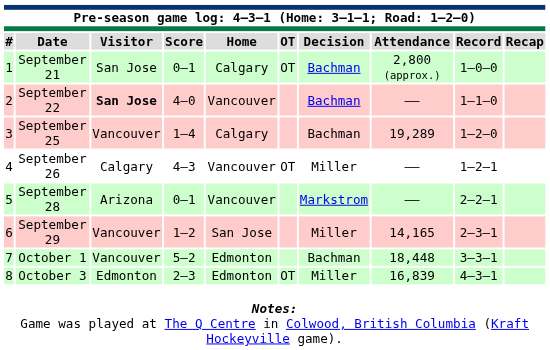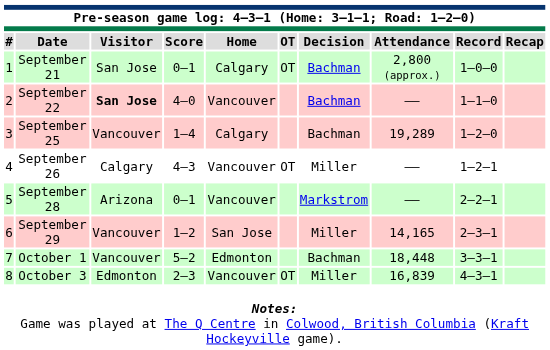October 3 | Home: Edmonton -> Vancouver
